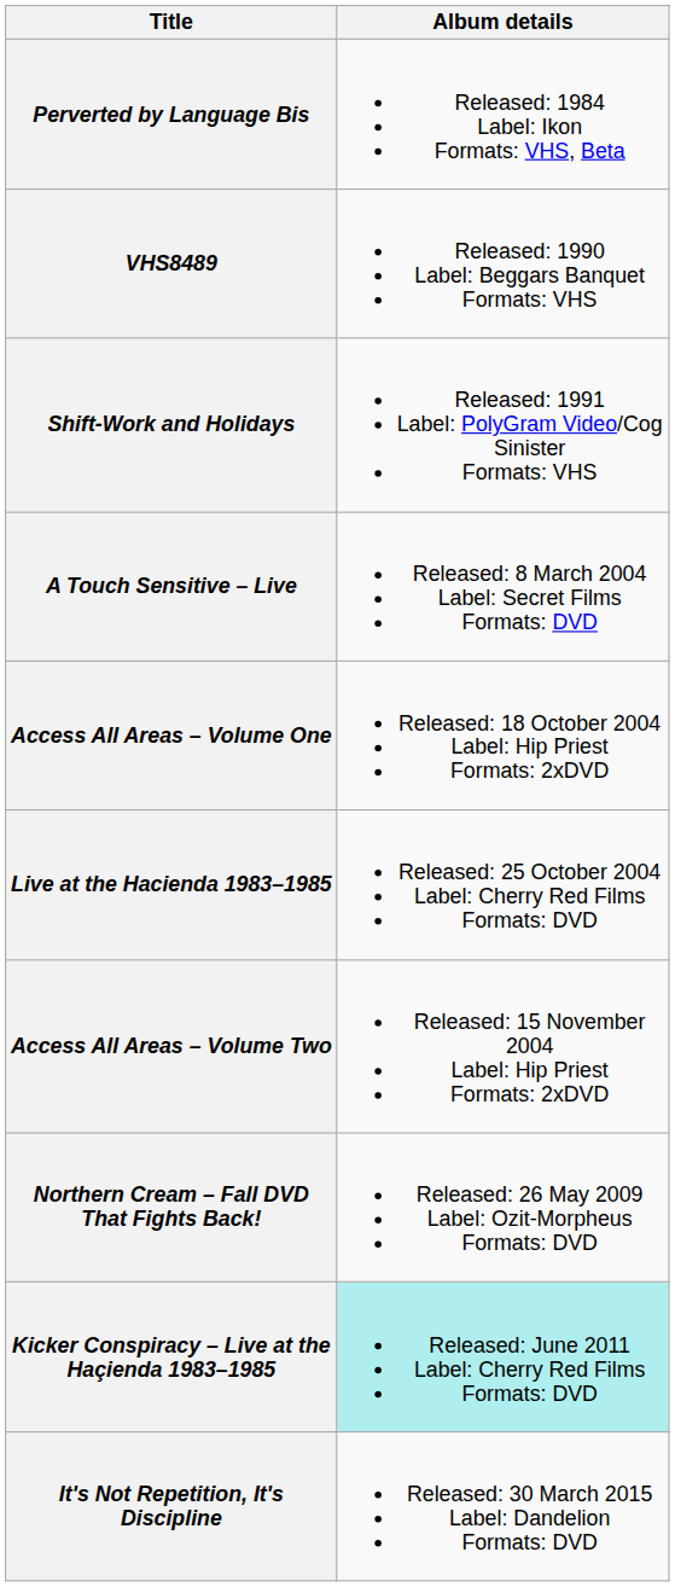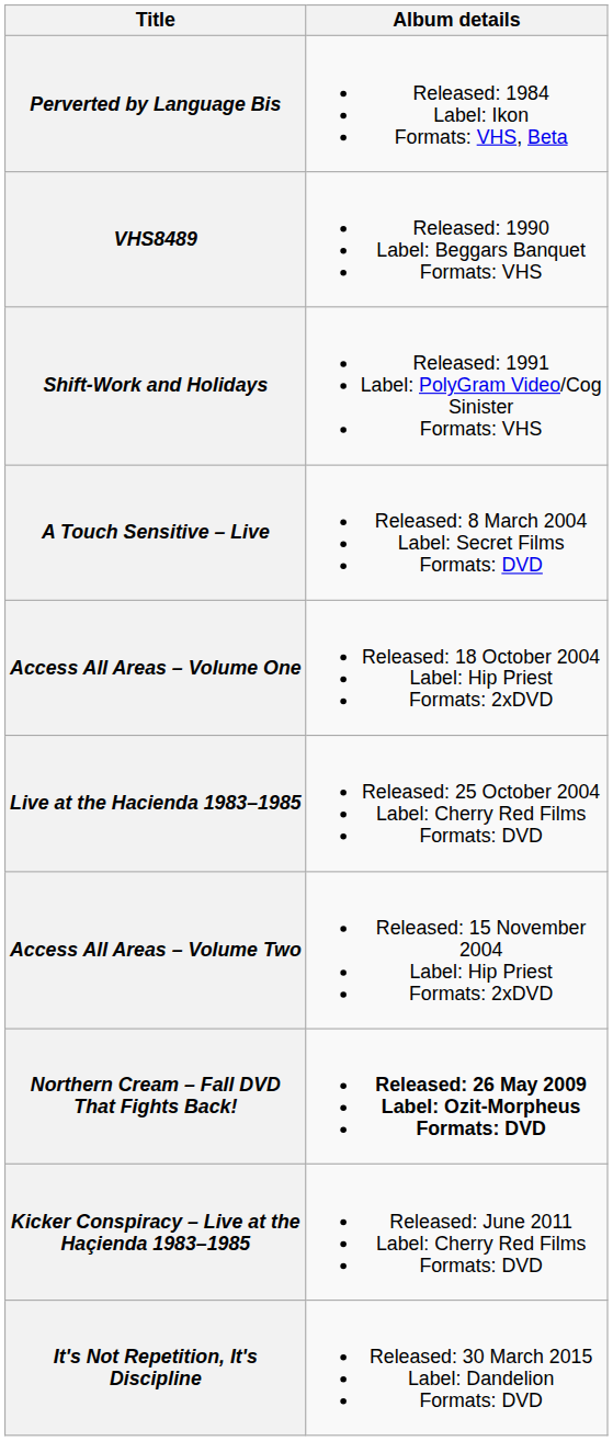Northern Cream – Fall DVD That Fights Back! | Album details: normal -> bold
Kicker Conspiracy – Live at the Haçienda 1983–1985 | Album details: paleturquoise background -> no background
